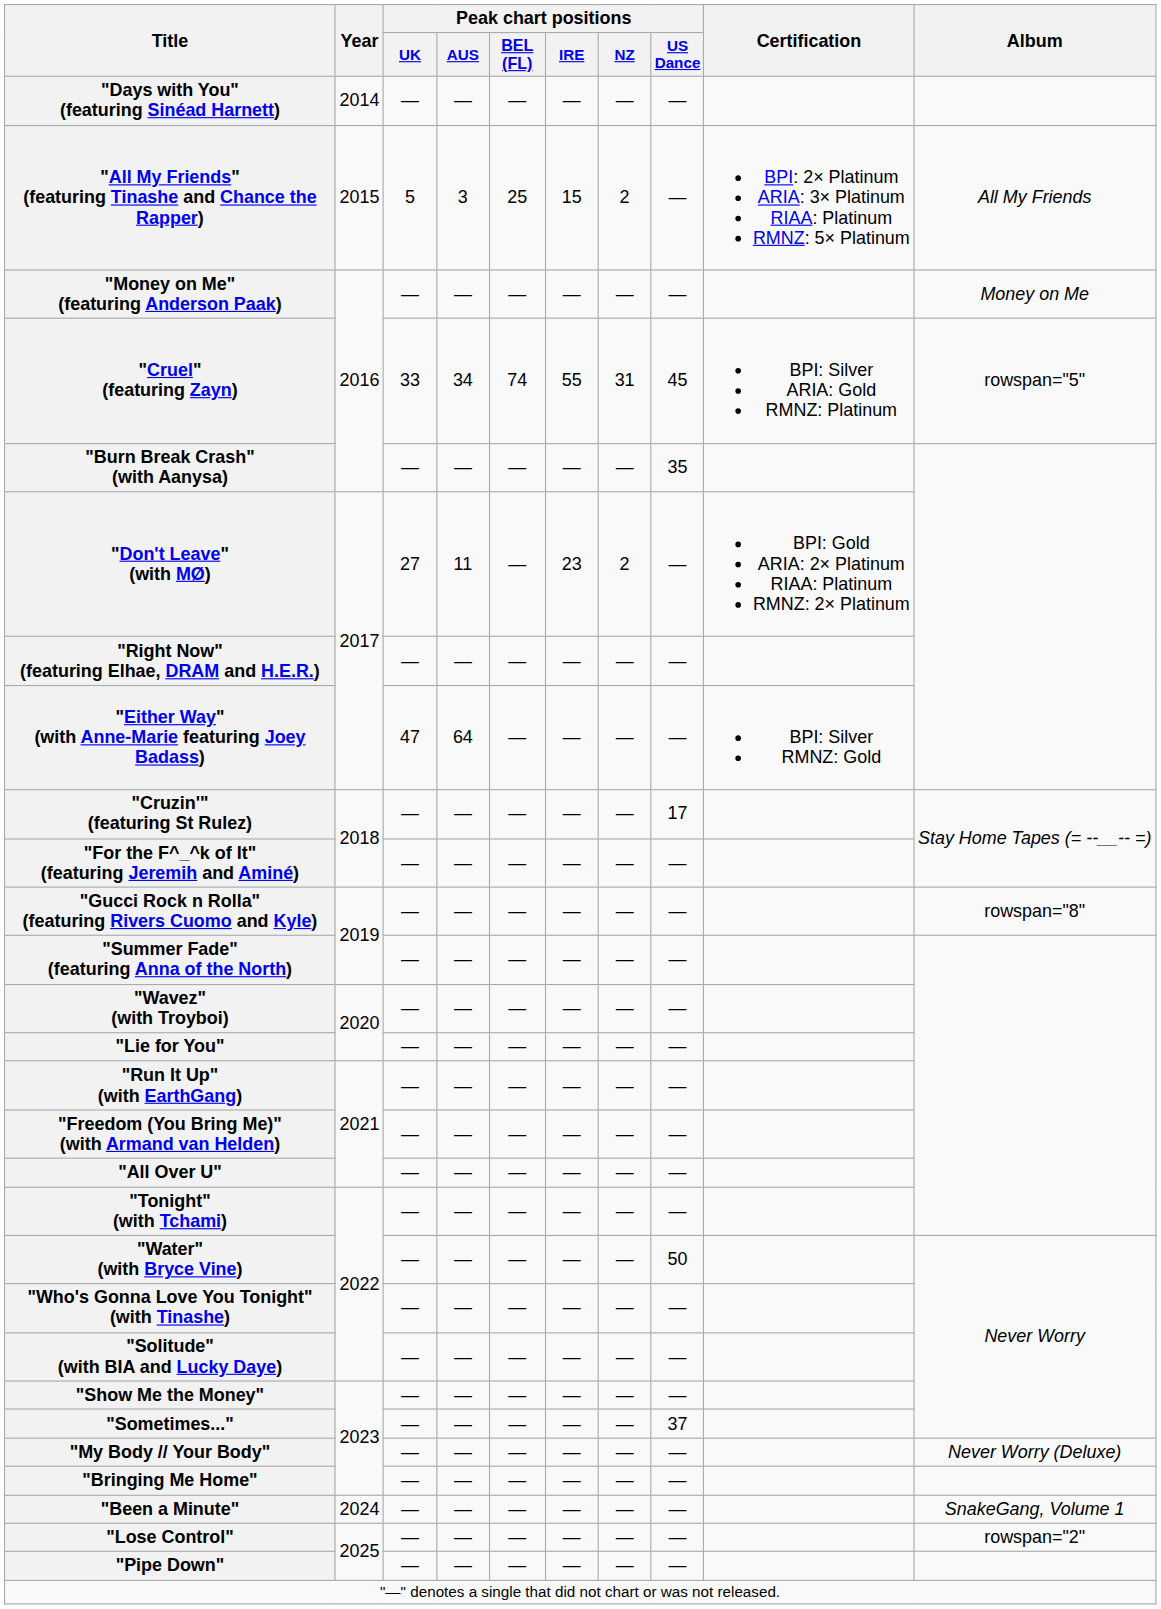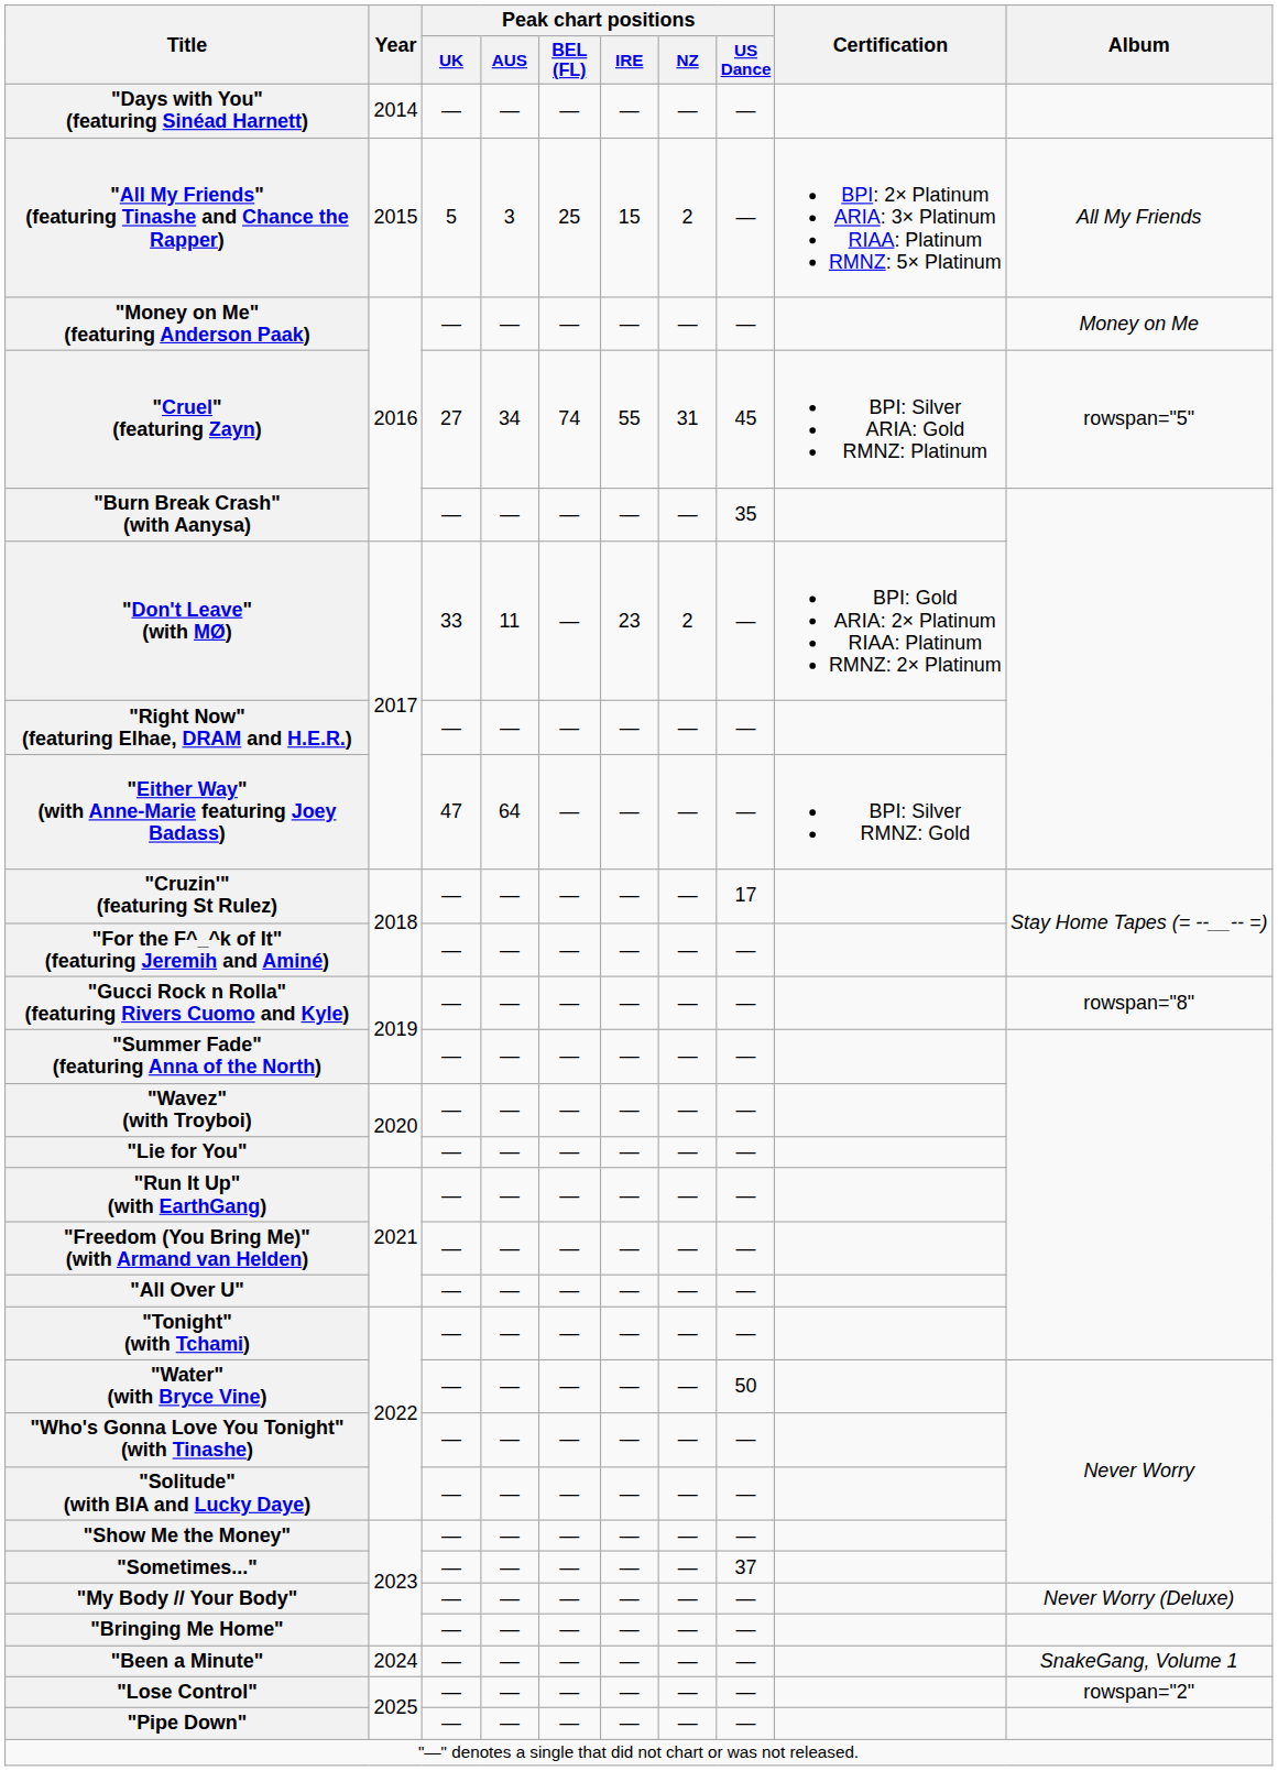"Cruel" (featuring Zayn) | Peak chart positions / UK: 33 -> 27
"Don't Leave" (with MØ) | Peak chart positions / UK: 27 -> 33
